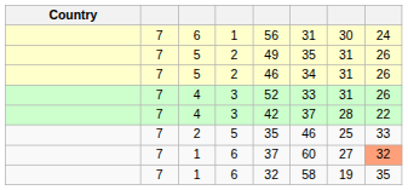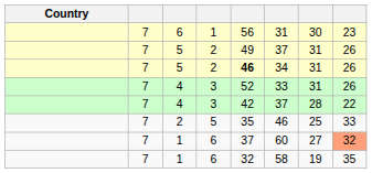row 2 | column 8: 24 -> 23
row 3 | column 6: 35 -> 37
row 4 | column 5: normal -> bold
